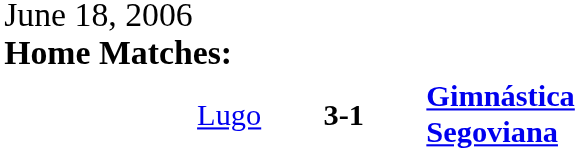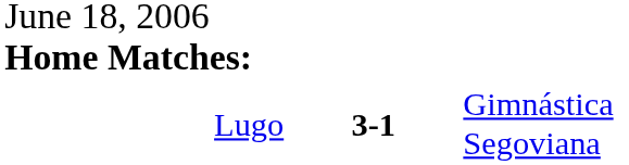Lugo | column 3: bold -> normal
